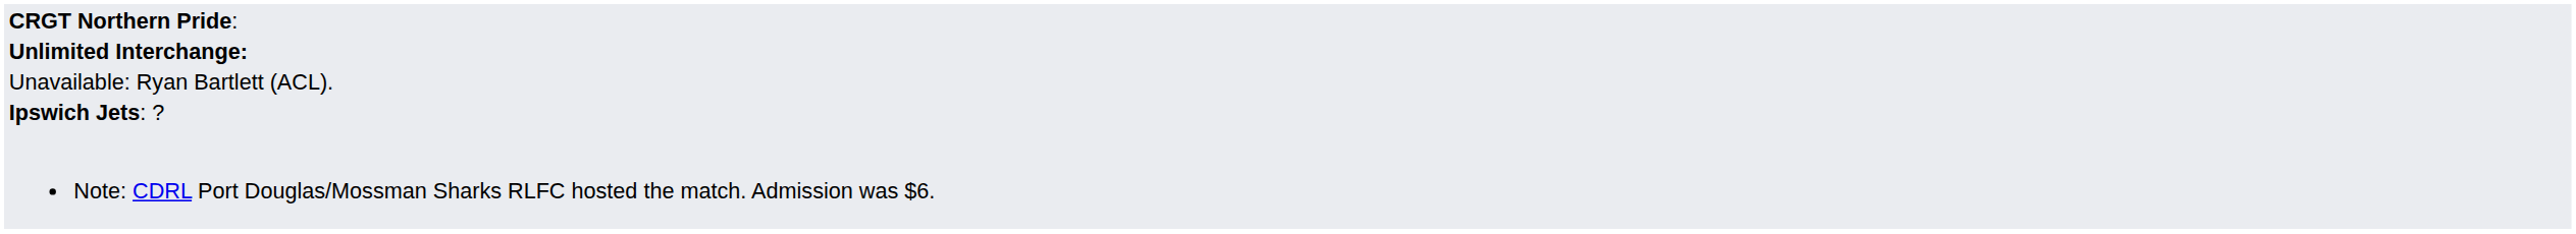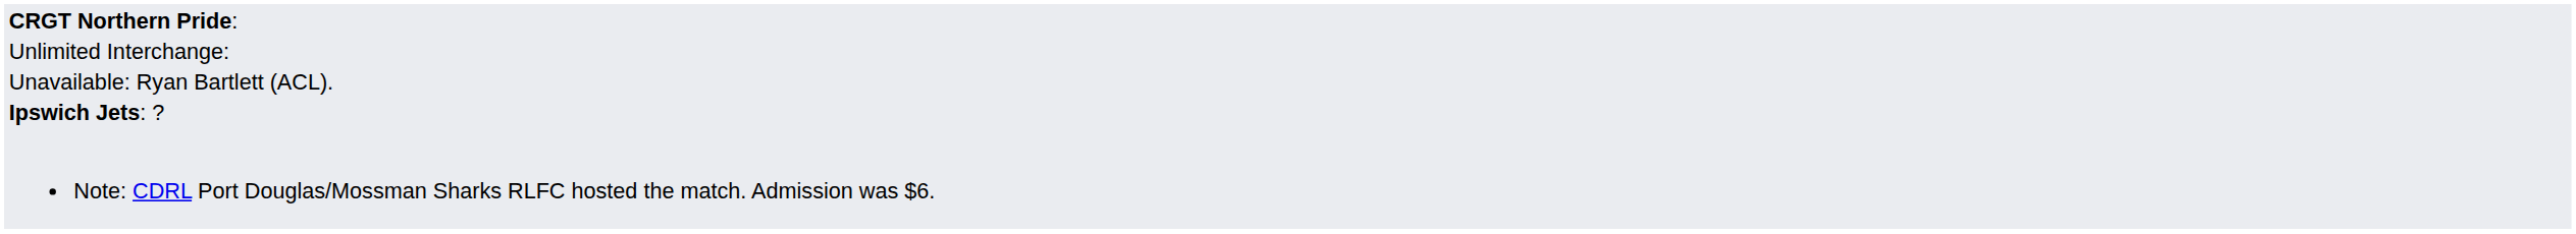row 2 | column 1: bold -> normal
